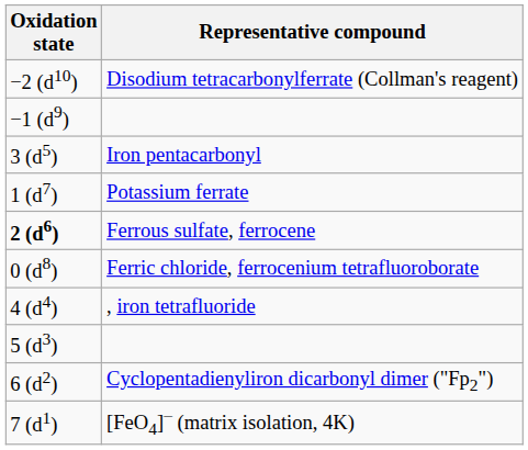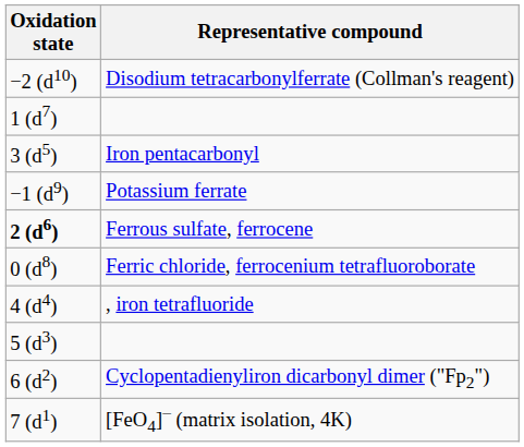row 3 | Oxidation state: −1 (d9) -> 1 (d7)
row 5 | Oxidation state: 1 (d7) -> −1 (d9)
